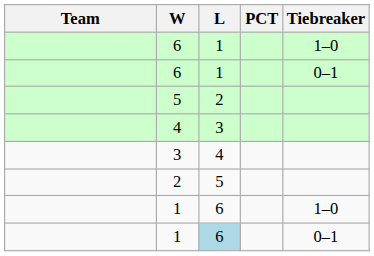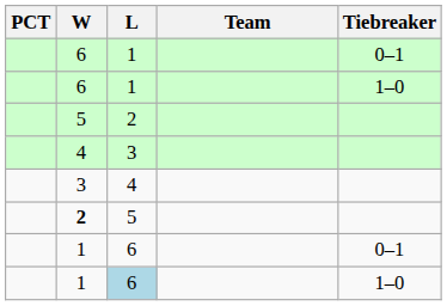columns swapped: Team <-> PCT
row 2 | Tiebreaker: 1–0 -> 0–1
row 3 | Tiebreaker: 0–1 -> 1–0
row 7 | W: normal -> bold
row 8 | Tiebreaker: 1–0 -> 0–1
row 9 | Tiebreaker: 0–1 -> 1–0
